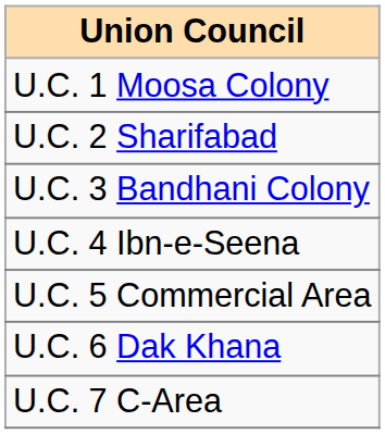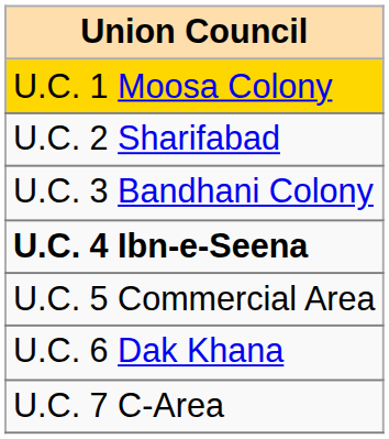row 2 | column 1: no background -> gold background
row 5 | column 1: normal -> bold
